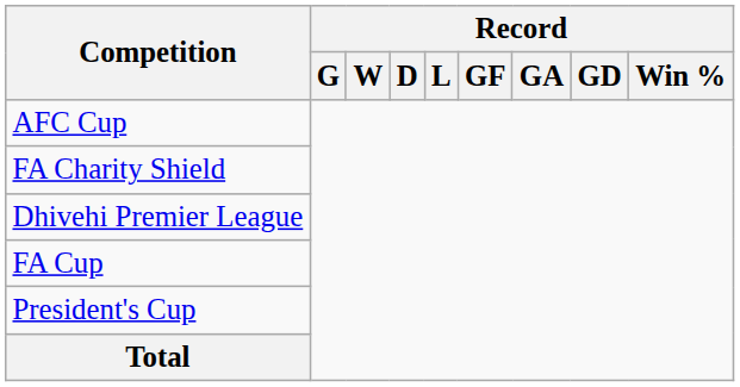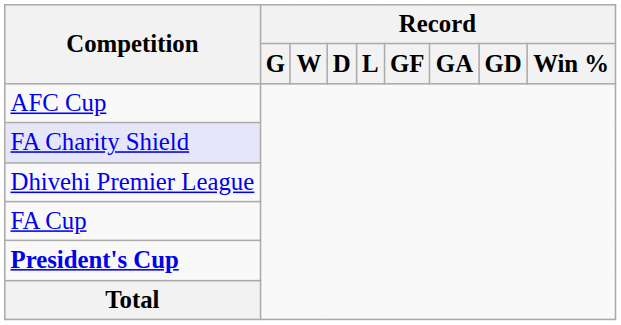FA Charity Shield | Competition: no background -> lavender background
President's Cup | Competition: normal -> bold
